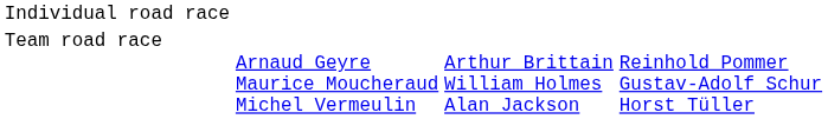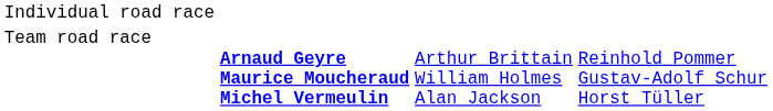Team road race | column 2: normal -> bold
